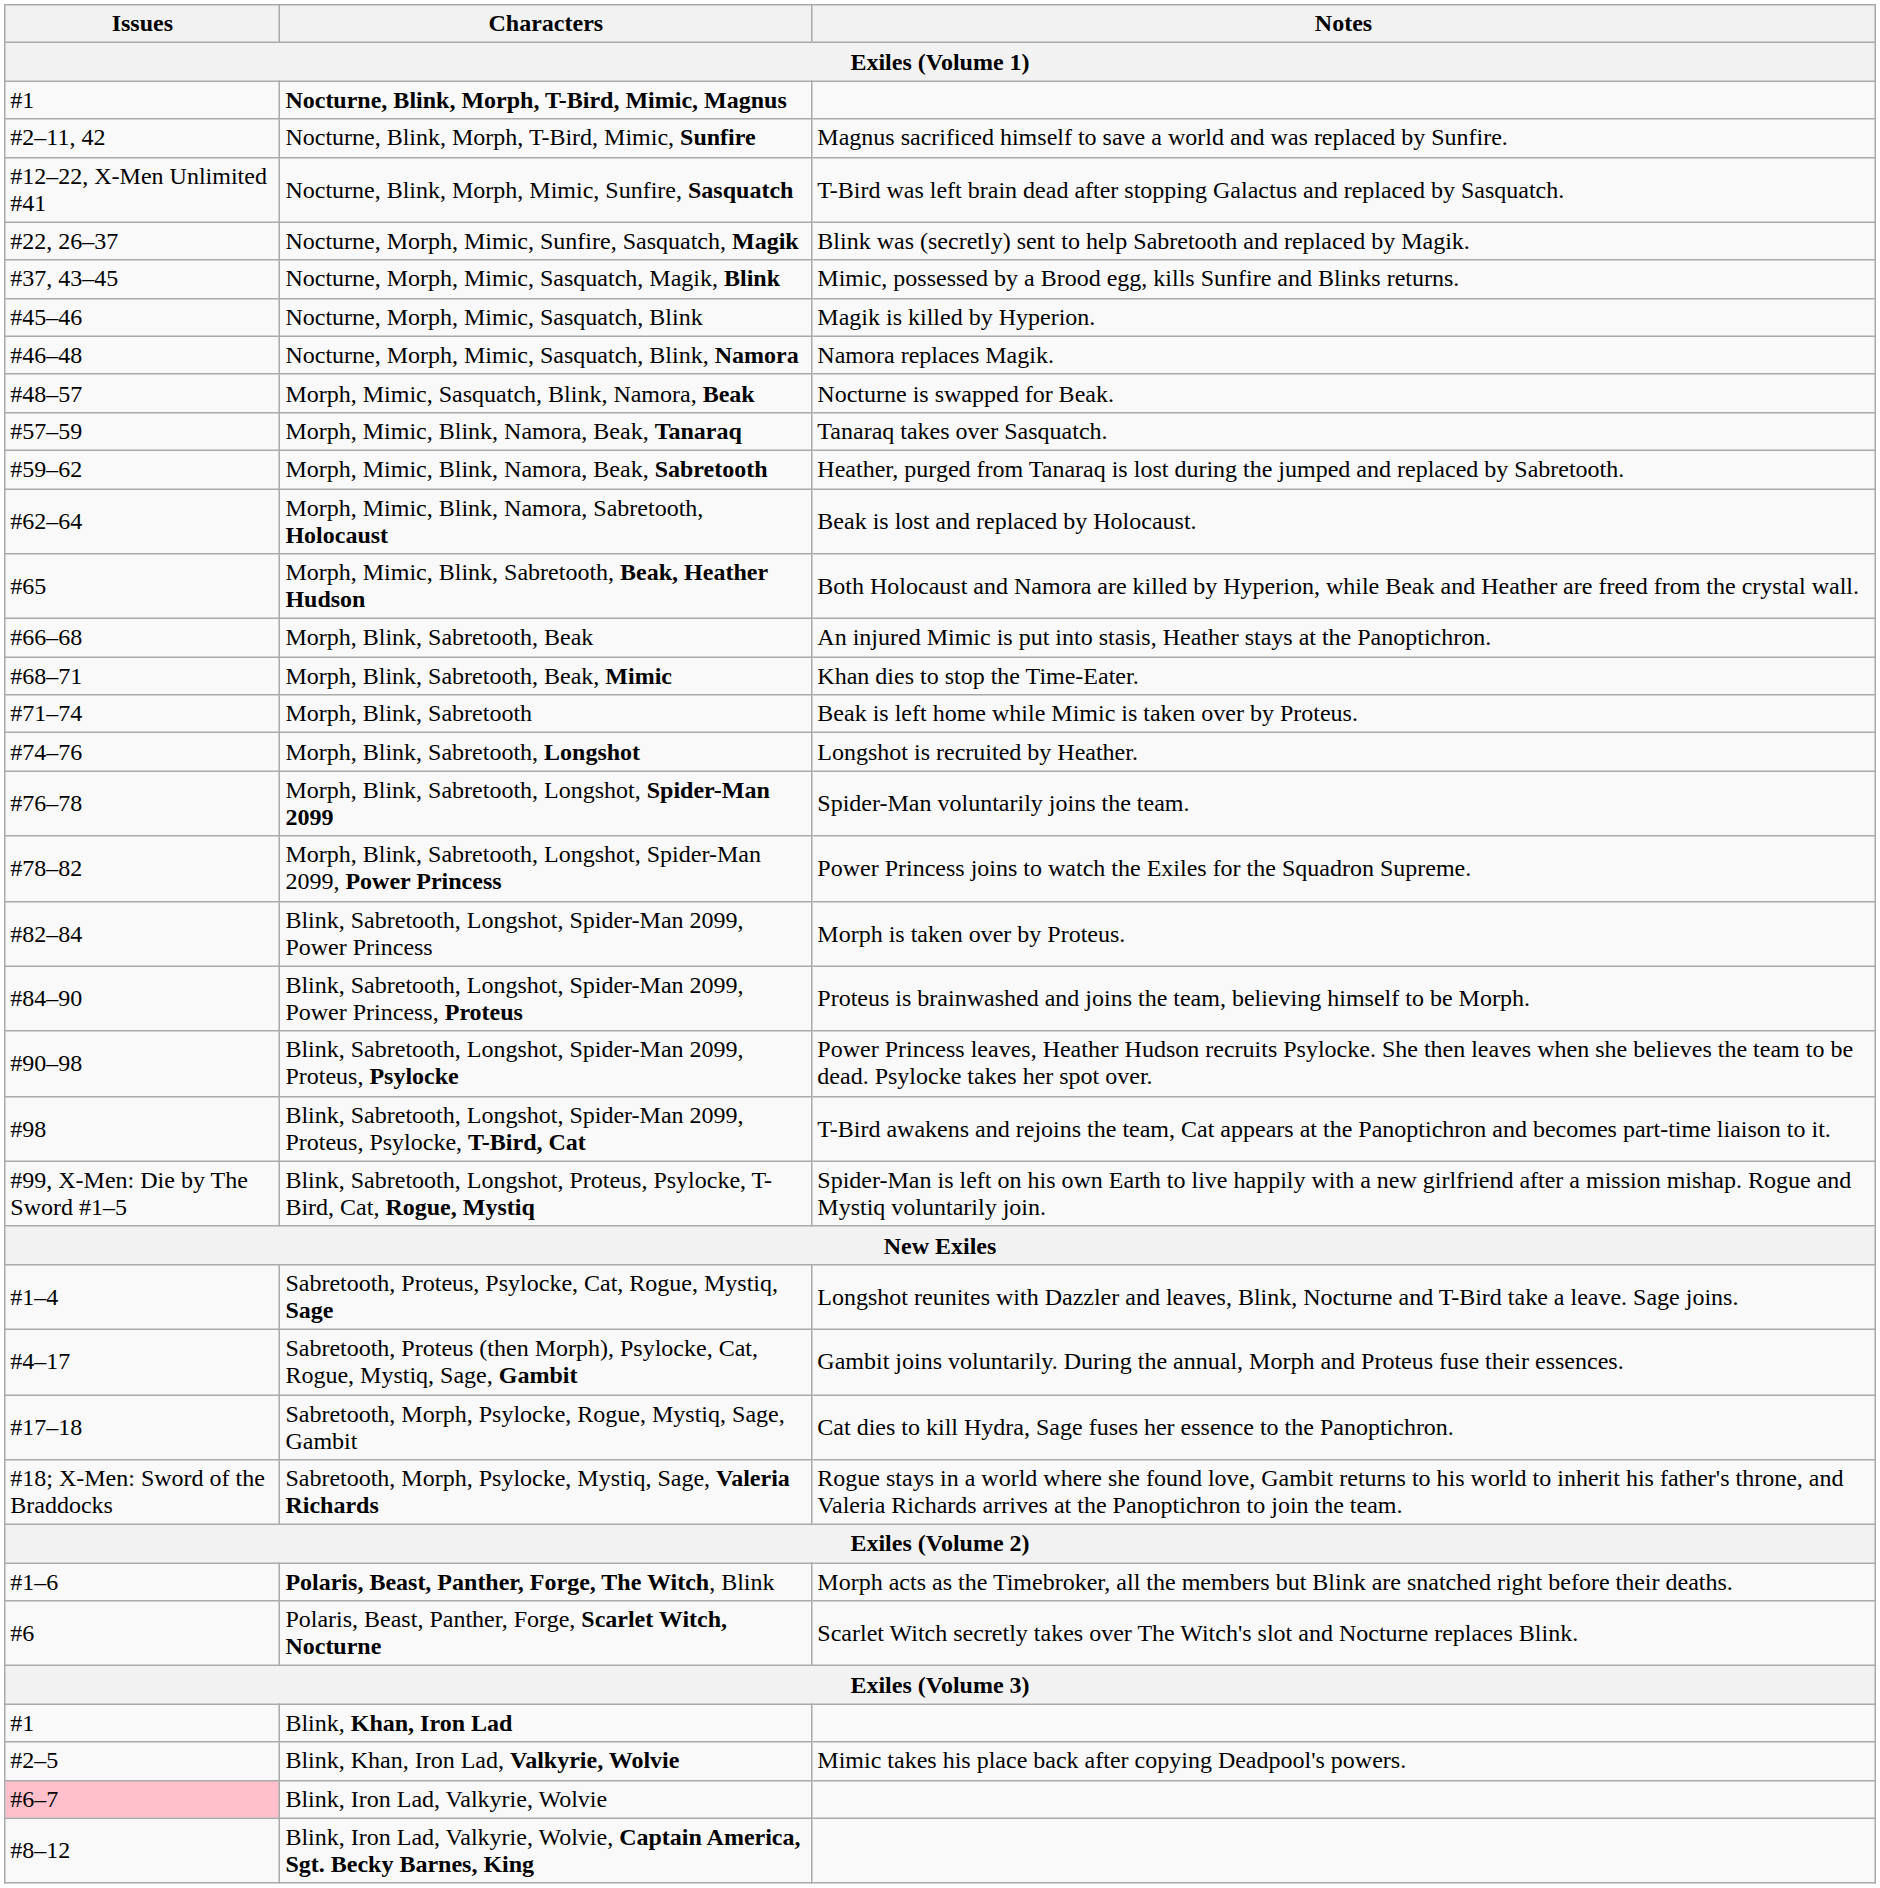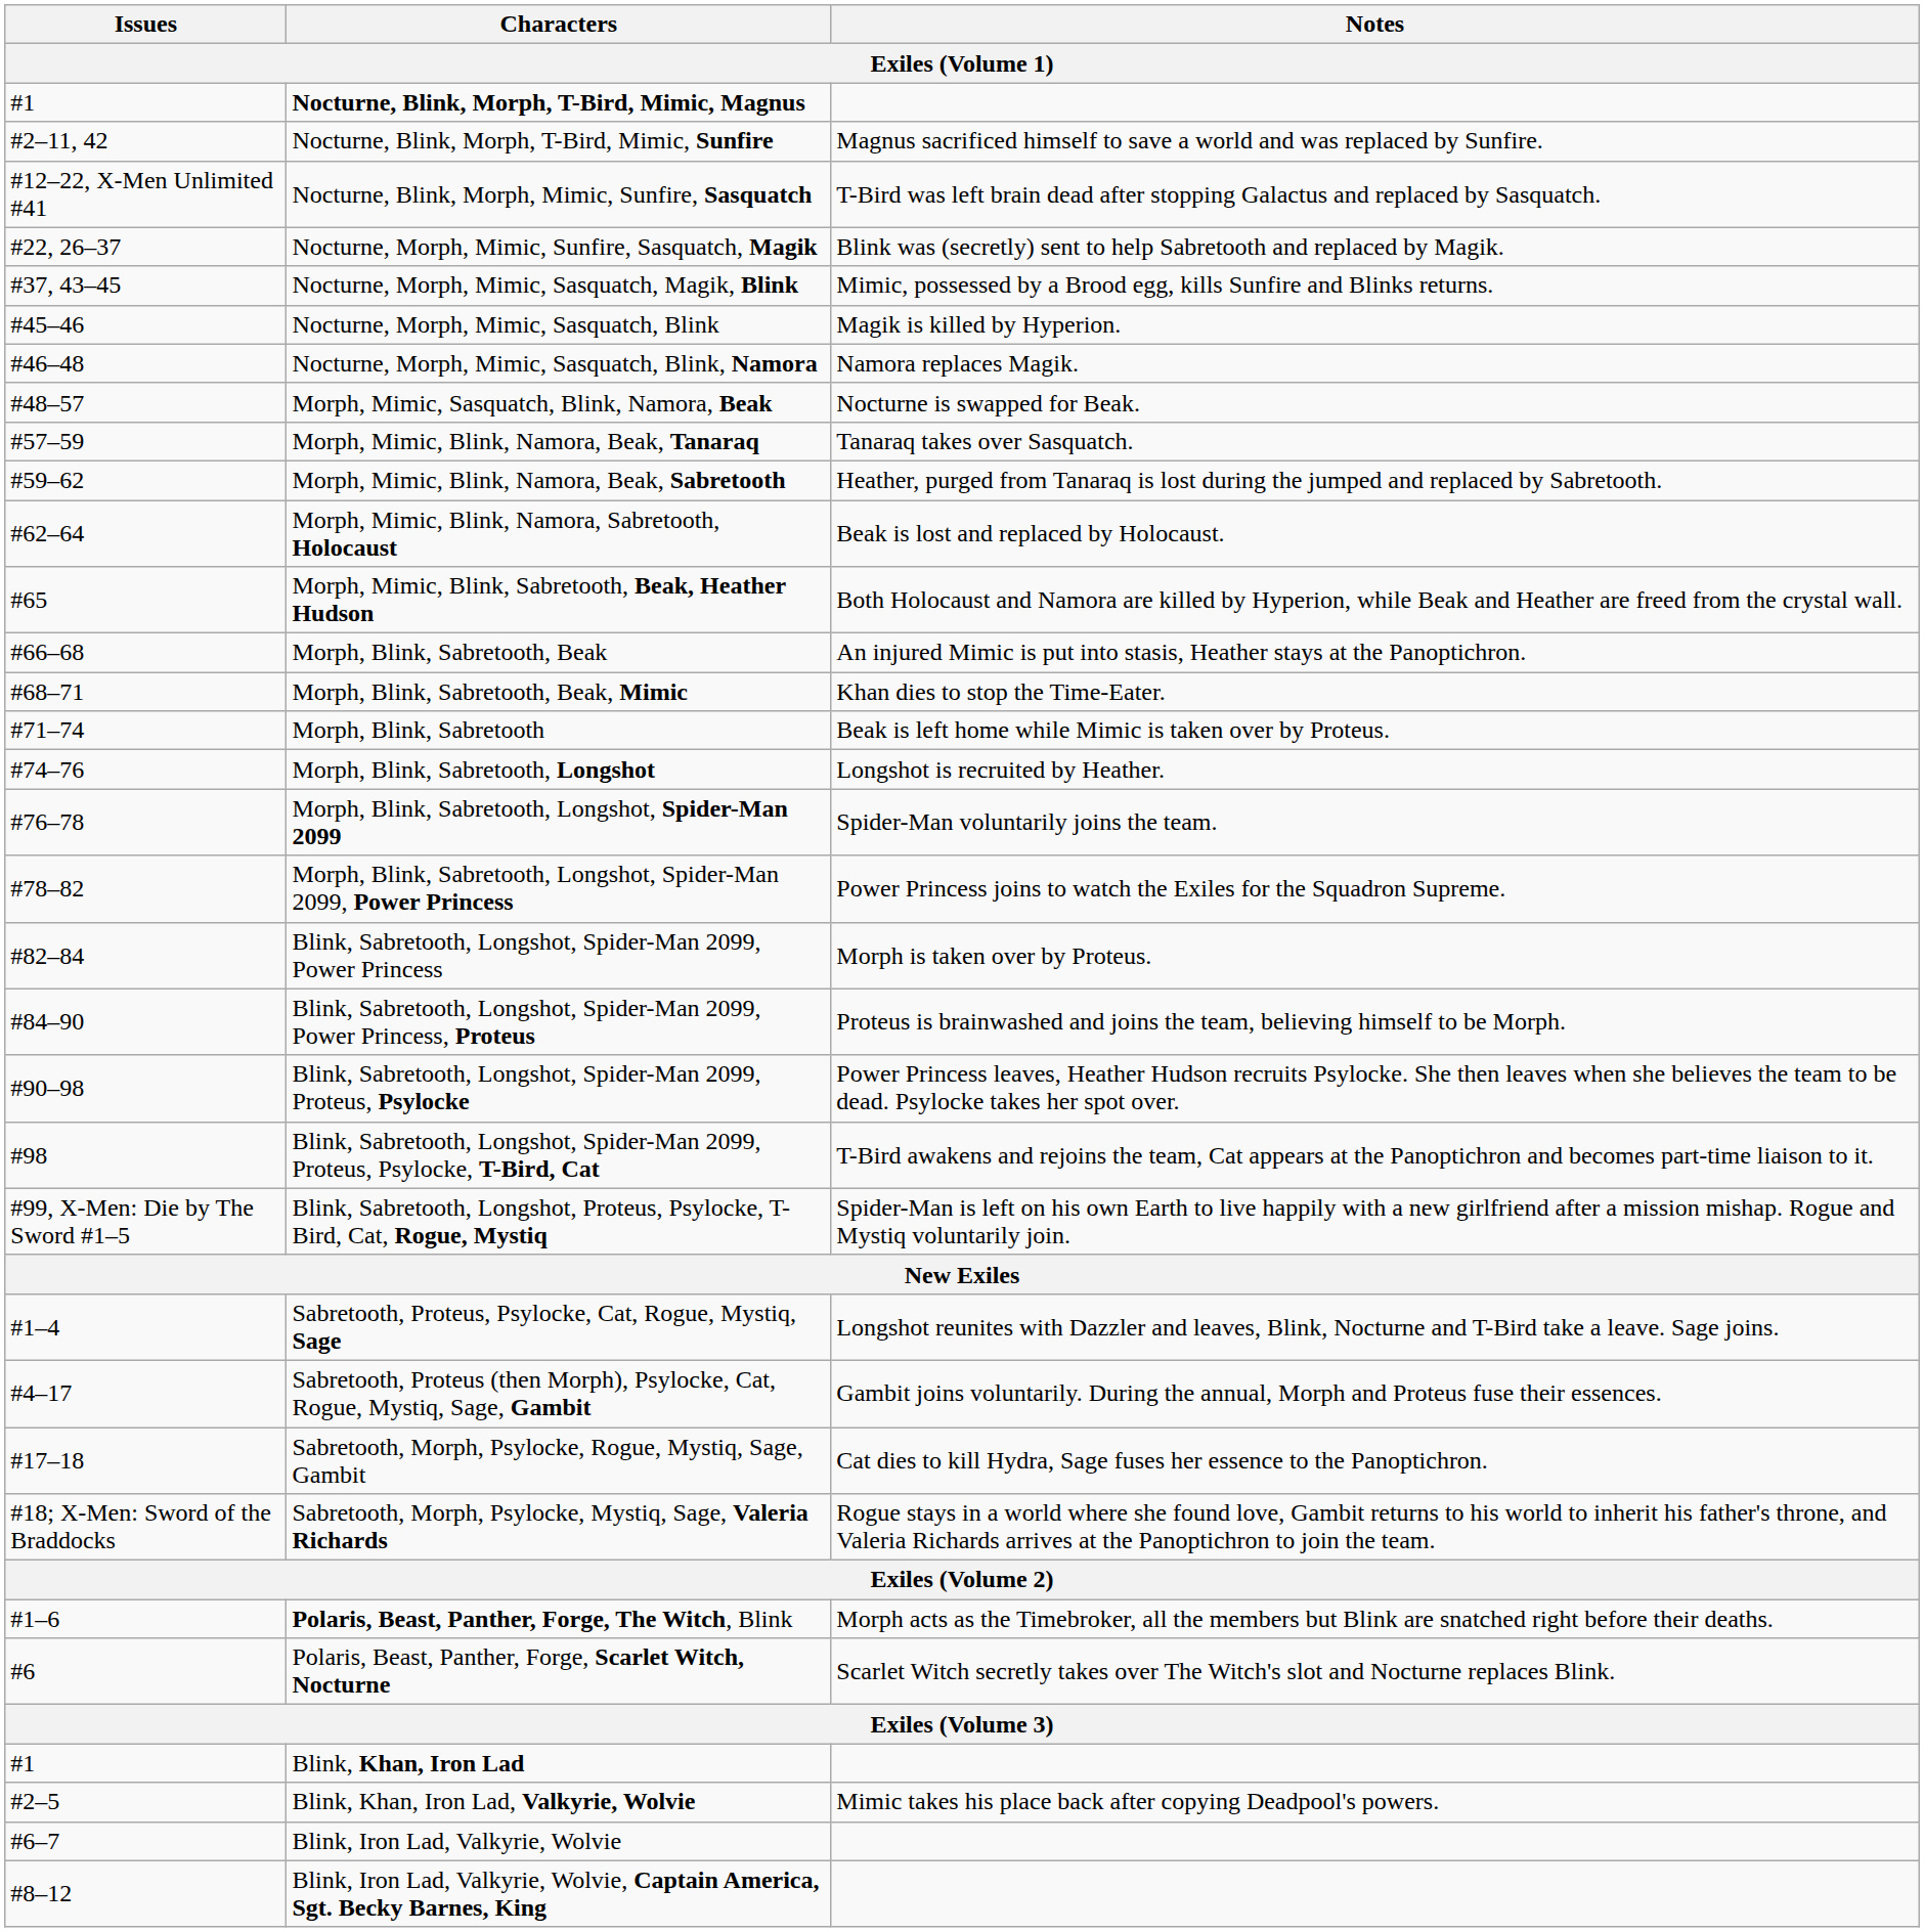Blink, Iron Lad, Valkyrie, Wolvie | Issues: pink background -> no background
